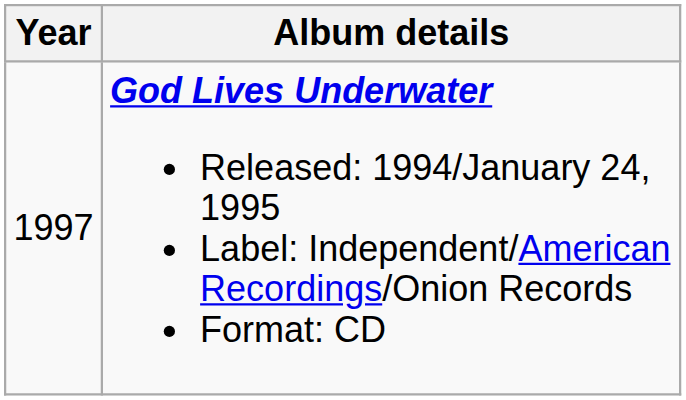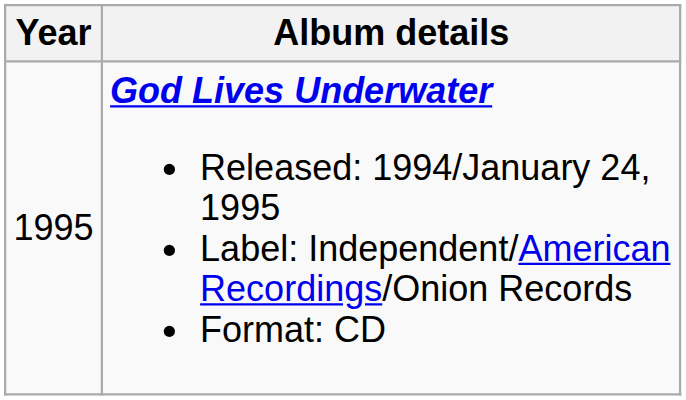row 2 | Year: 1997 -> 1995
